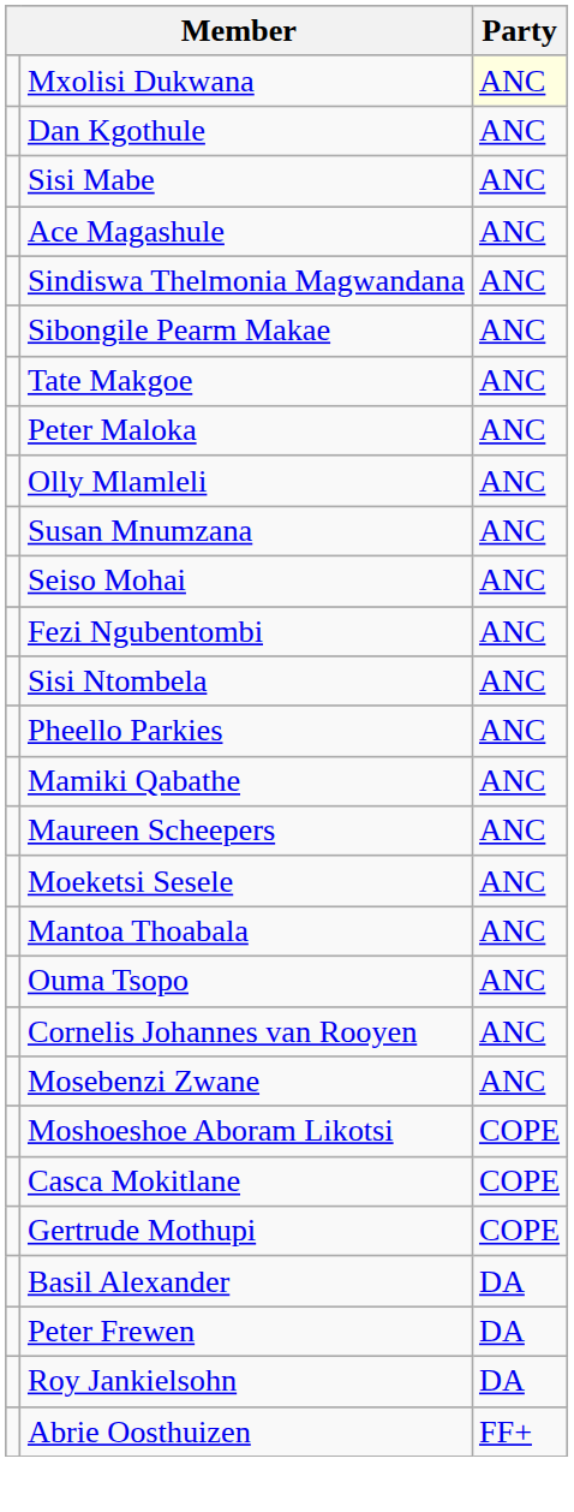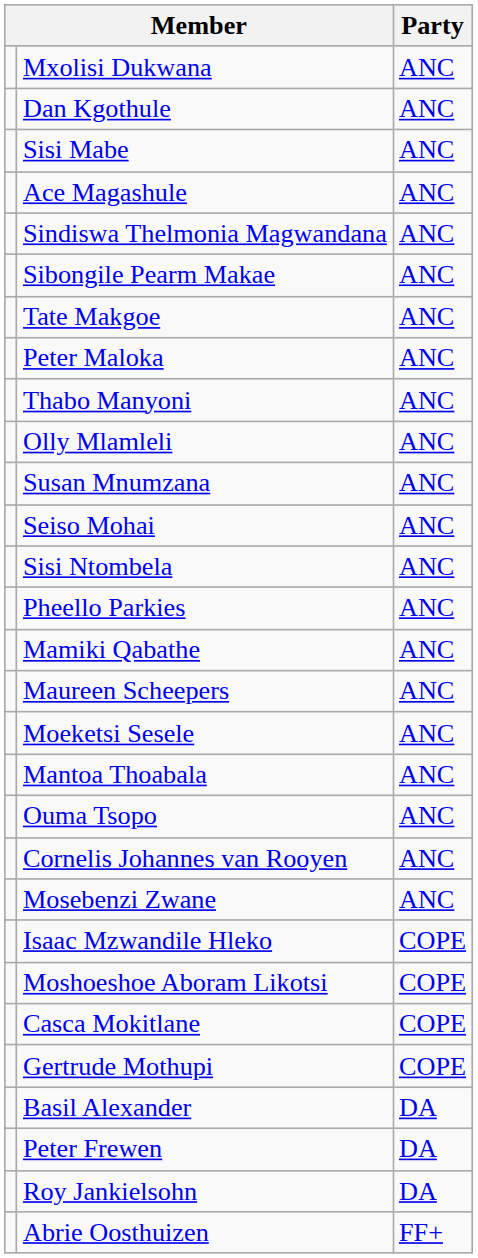Mxolisi Dukwana | Party: lightyellow background -> no background
+ row: Thabo Manyoni | ANC
- row: Fezi Ngubentombi | ANC
+ row: Isaac Mzwandile Hleko | COPE
